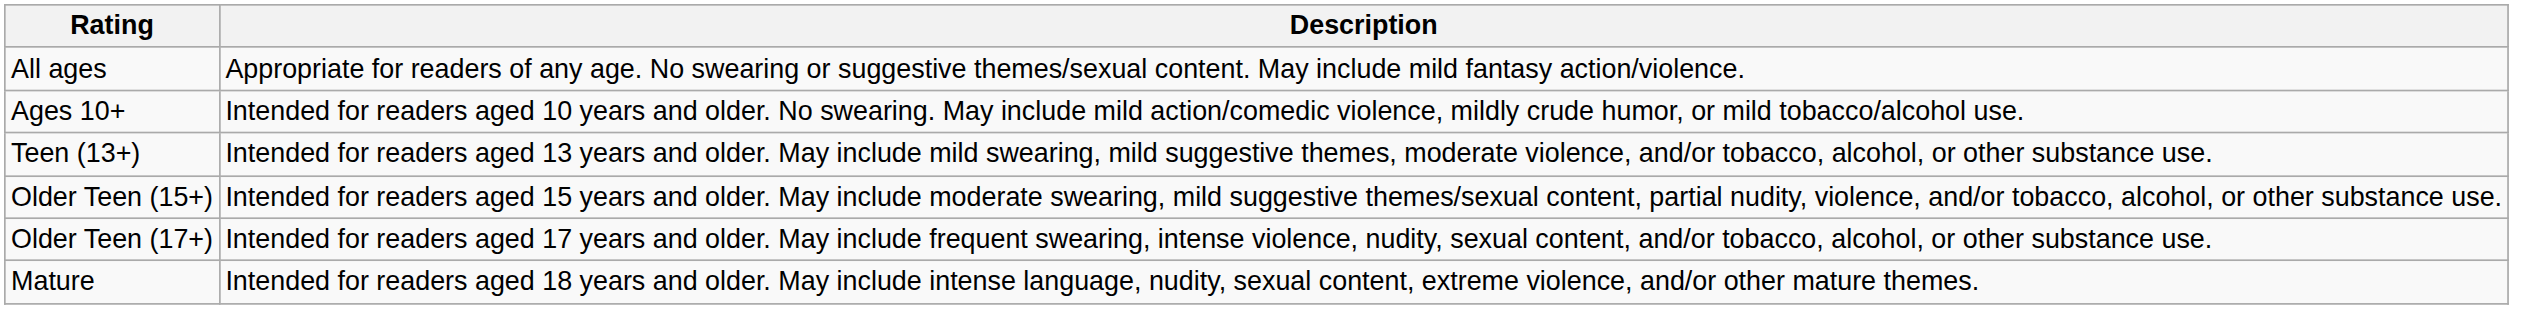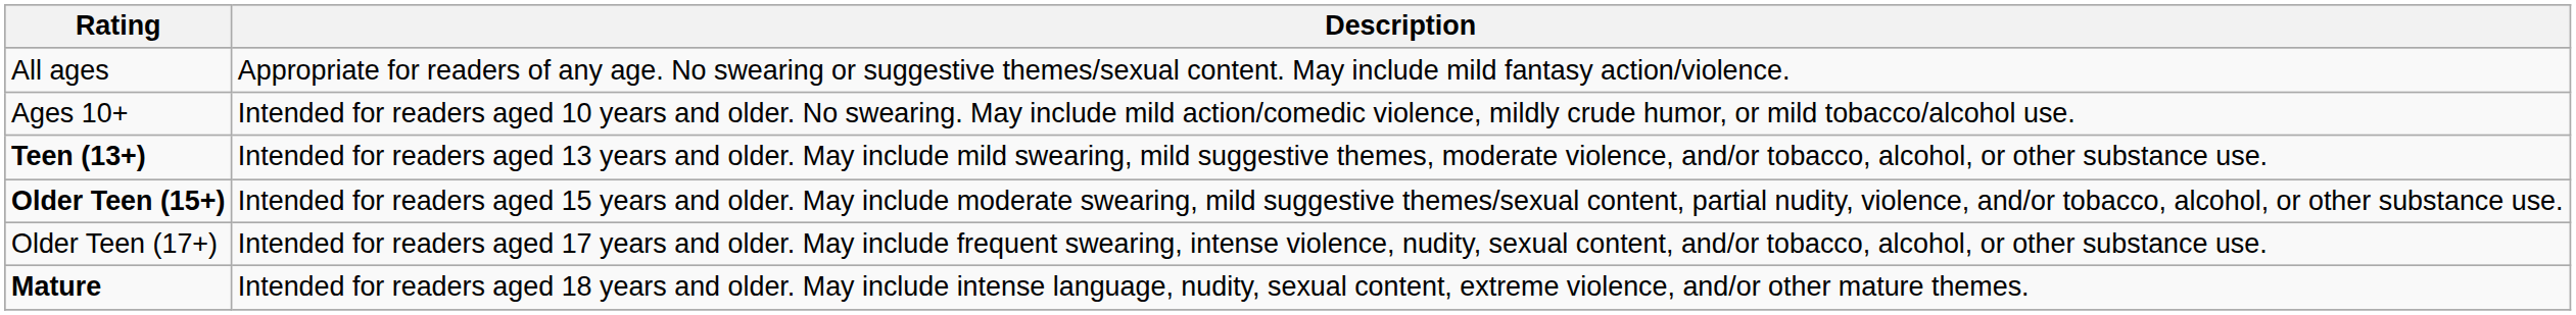Teen (13+) | Rating: normal -> bold
Older Teen (15+) | Rating: normal -> bold
Mature | Rating: normal -> bold
